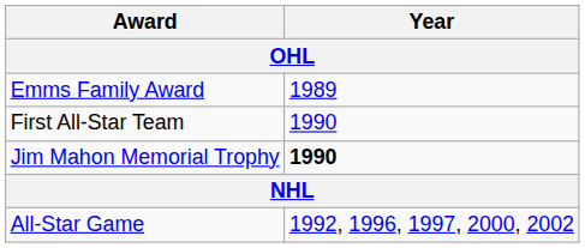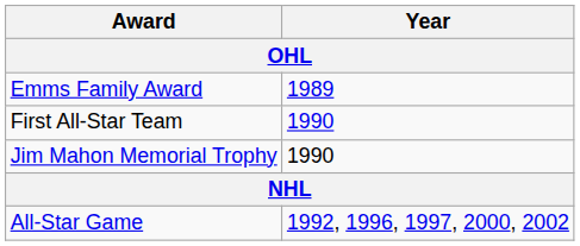Jim Mahon Memorial Trophy | Year: bold -> normal
